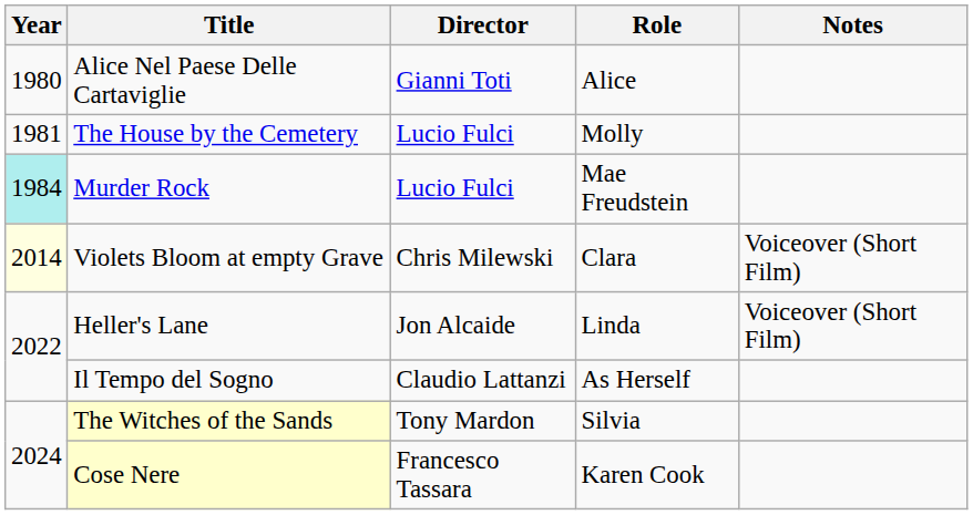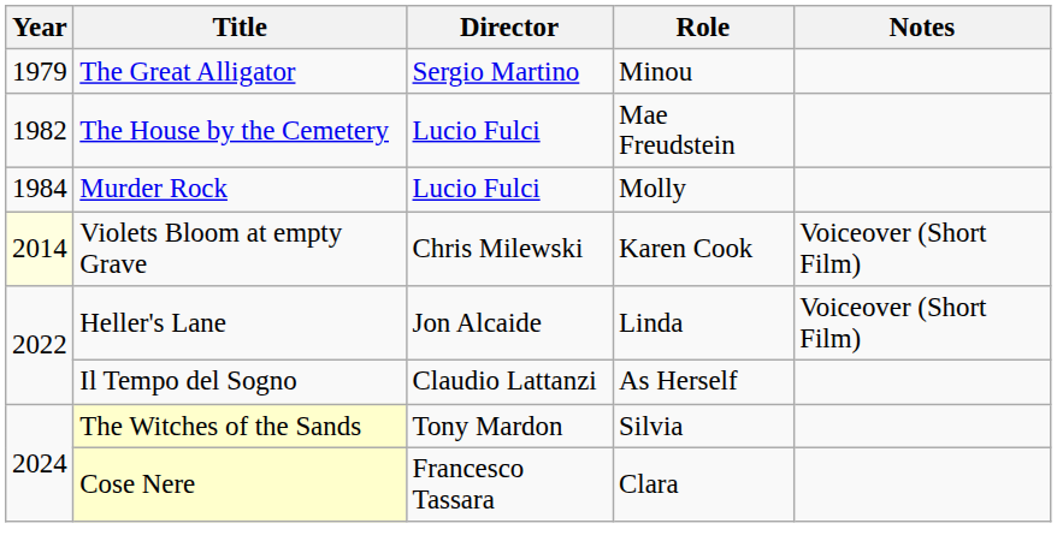+ row: 1979 | The Great Alligator | Sergio Martino | Minou
- row: 1980 | Alice Nel Paese Delle Cartaviglie | Gianni Toti | Alice
The House by the Cemetery | Year: 1981 -> 1982
The House by the Cemetery | Role: Molly -> Mae Freudstein
Murder Rock | Year: paleturquoise background -> no background
Murder Rock | Role: Mae Freudstein -> Molly
Violets Bloom at empty Grave | Role: Clara -> Karen Cook
Cose Nere | Role: Karen Cook -> Clara
